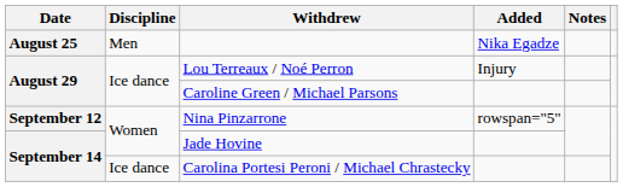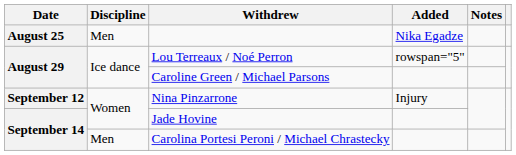Lou Terreaux / Noé Perron | Added: Injury -> rowspan="5"
Nina Pinzarrone | Added: rowspan="5" -> Injury
Carolina Portesi Peroni / Michael Chrastecky | Discipline: Ice dance -> Men
